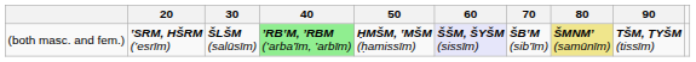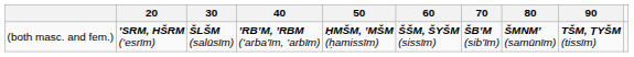(both masc. and fem.) | 40: lightgreen background -> no background
(both masc. and fem.) | 60: lavender background -> no background
(both masc. and fem.) | 80: khaki background -> no background
